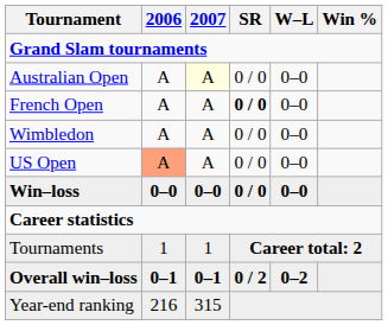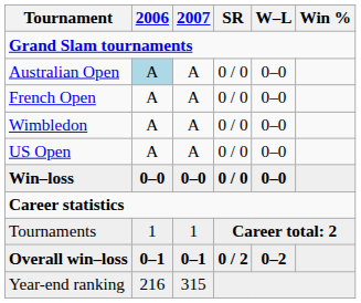Australian Open | 2006: no background -> lightblue background
Australian Open | 2007: lightyellow background -> no background
French Open | SR: bold -> normal
US Open | 2006: lightsalmon background -> no background
